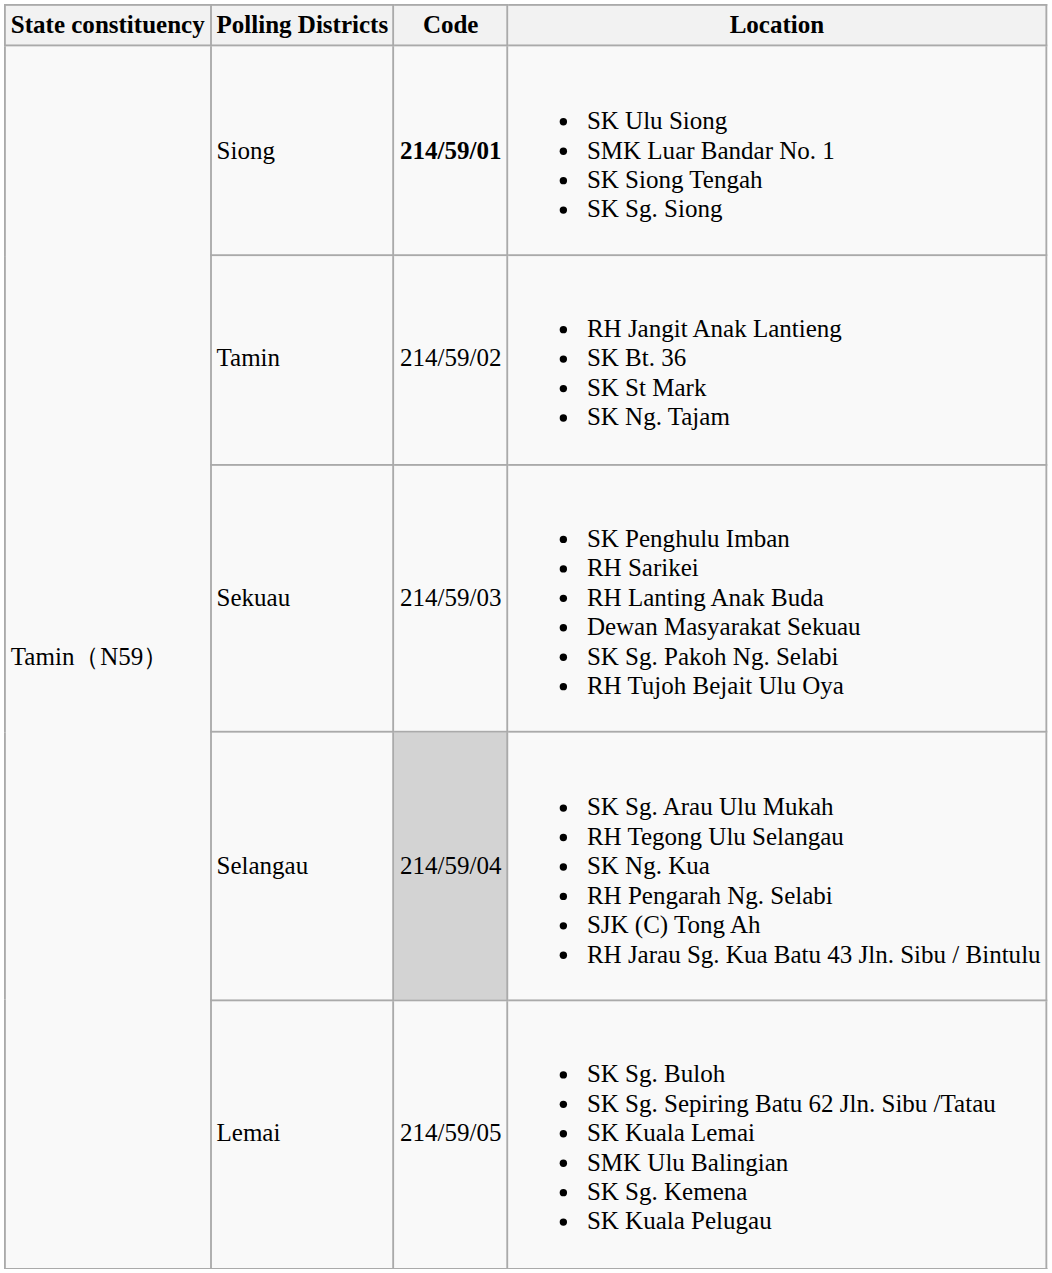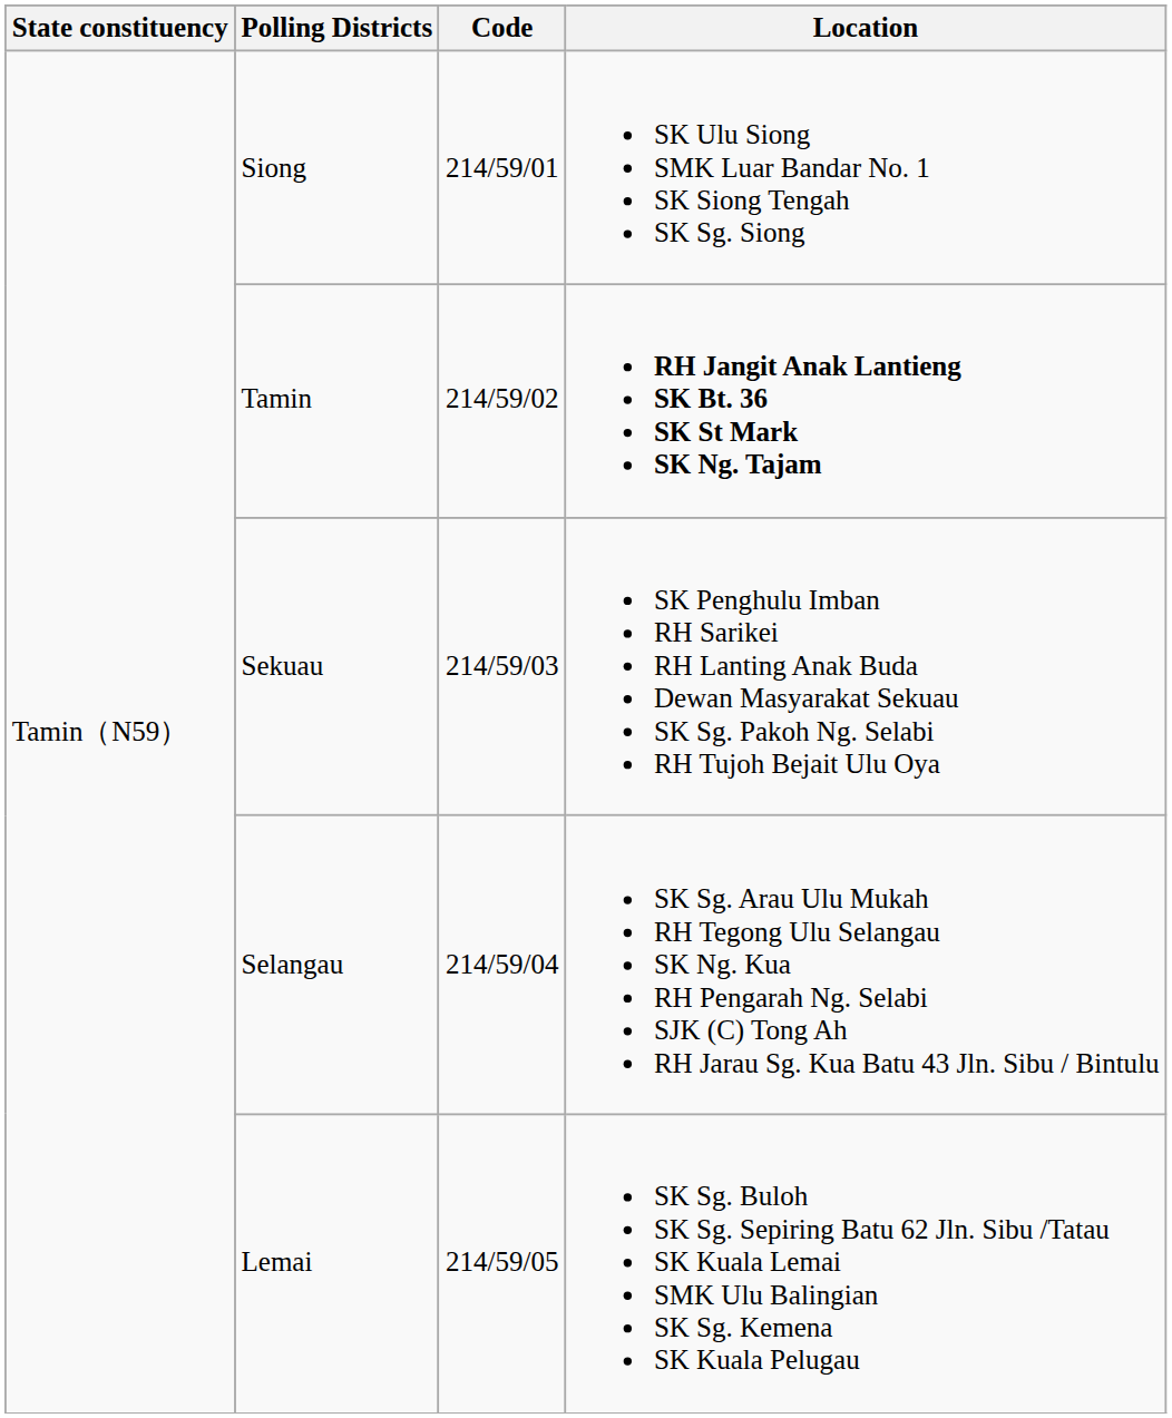Siong | Code: bold -> normal
Tamin | Location: normal -> bold
Selangau | Code: lightgrey background -> no background
